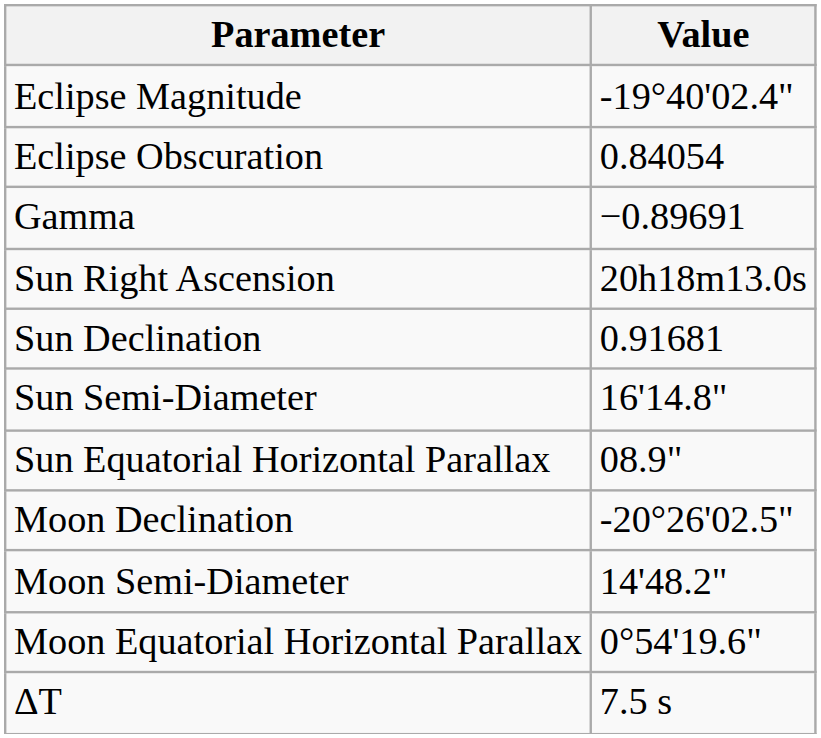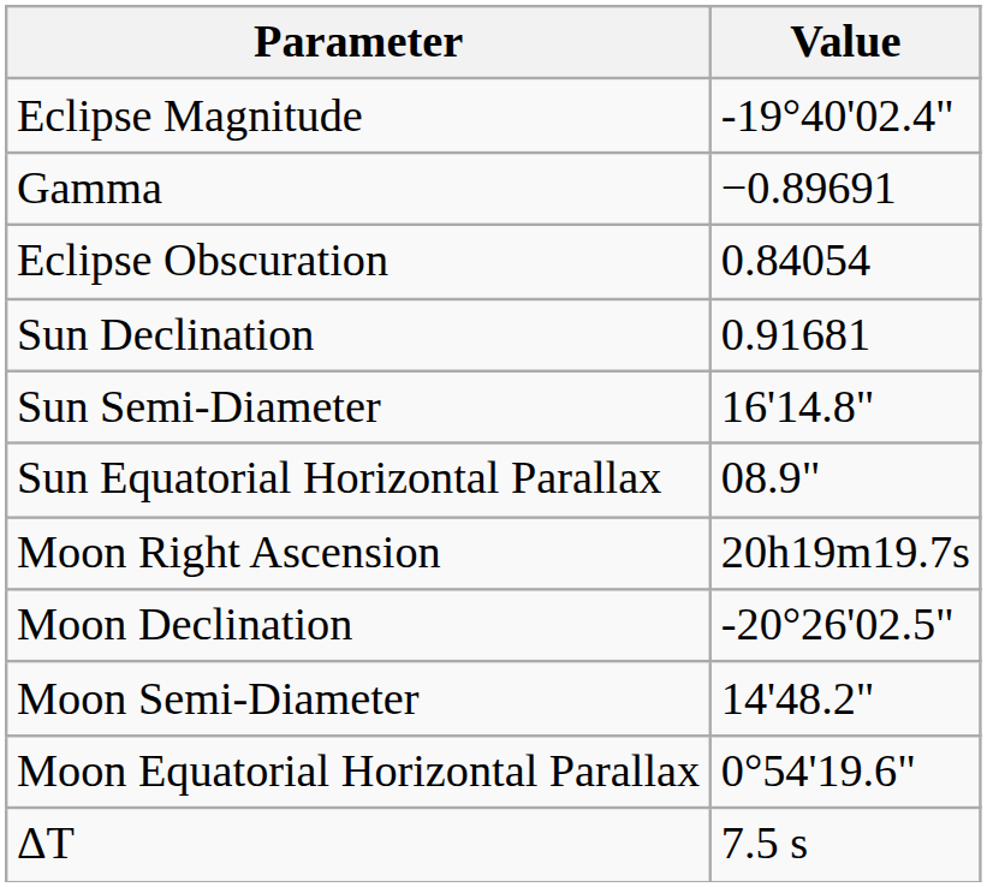rows swapped: Eclipse Obscuration <-> Gamma
- row: Sun Right Ascension | 20h18m13.0s
+ row: Moon Right Ascension | 20h19m19.7s
